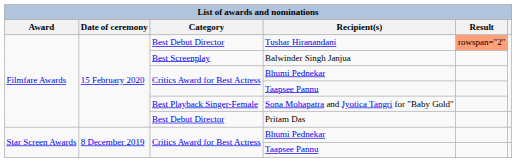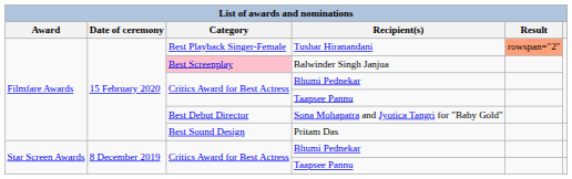Tushar Hiranandani | Category: Best Debut Director -> Best Playback Singer-Female
Balwinder Singh Janjua | Category: no background -> pink background
Sona Mohapatra and Jyotica Tangri for "Baby Gold" | Category: Best Playback Singer-Female -> Best Debut Director
Pritam Das | Category: Best Debut Director -> Best Sound Design
